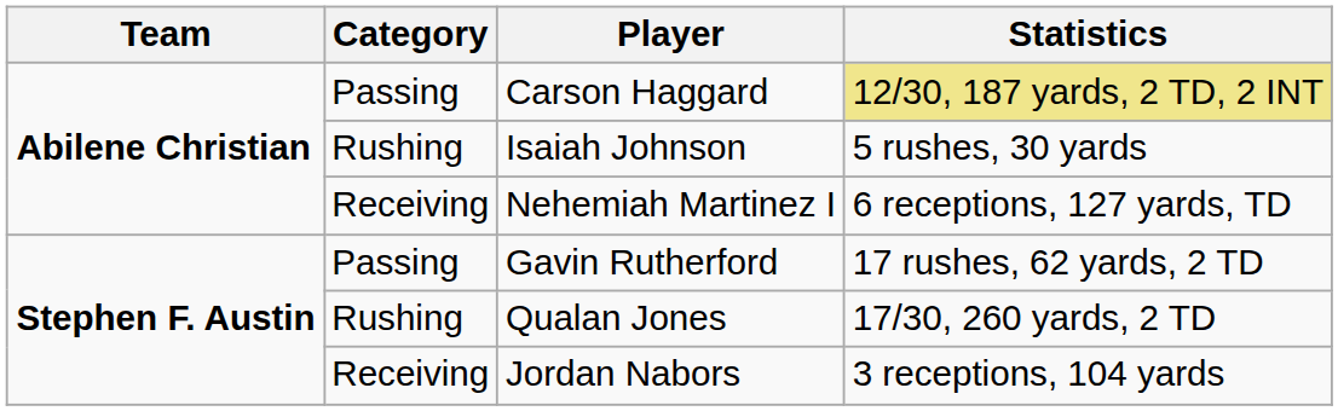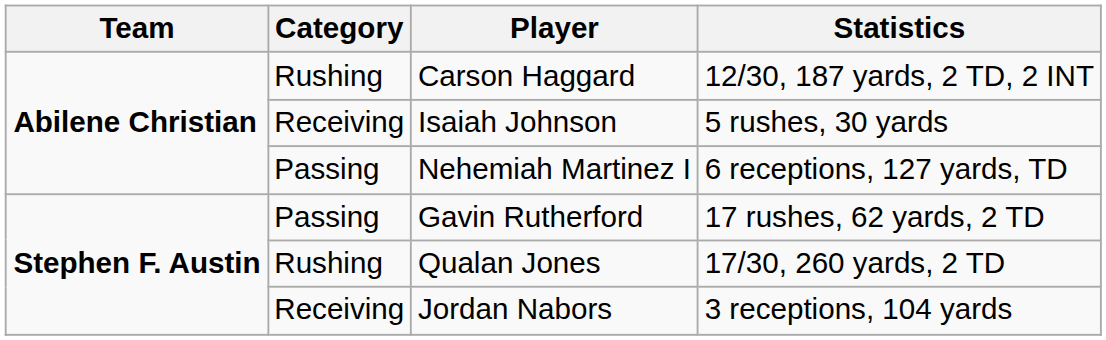Carson Haggard | Category: Passing -> Rushing
Carson Haggard | Statistics: khaki background -> no background
Isaiah Johnson | Category: Rushing -> Receiving
Nehemiah Martinez I | Category: Receiving -> Passing
